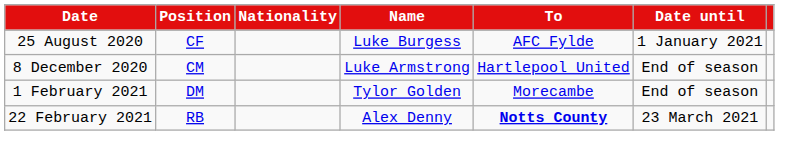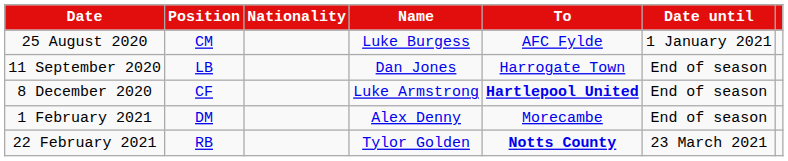25 August 2020 | Position: CF -> CM
+ row: 11 September 2020 | LB | Dan Jones | Harrogate Town | End of season
8 December 2020 | Position: CM -> CF
8 December 2020 | To: normal -> bold
1 February 2021 | Name: Tylor Golden -> Alex Denny
22 February 2021 | Name: Alex Denny -> Tylor Golden
